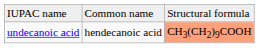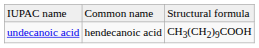undecanoic acid | column 3: lightsalmon background -> no background
